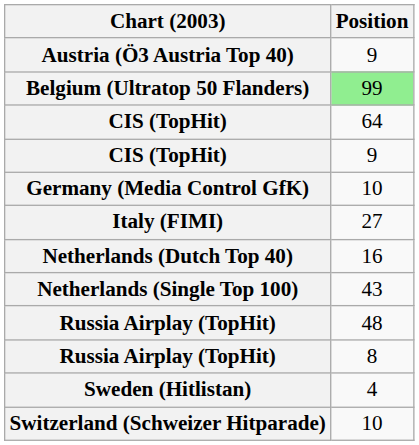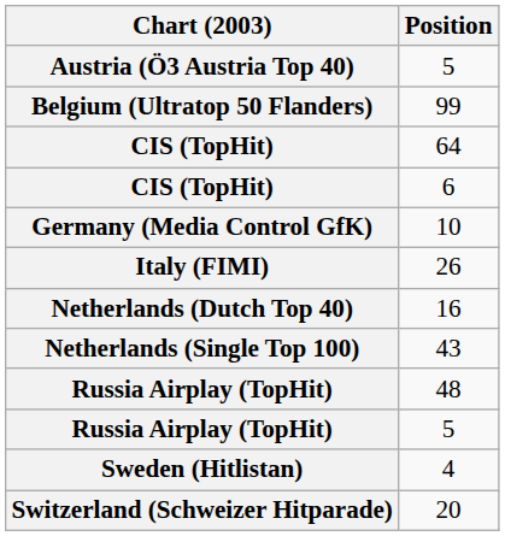row 2 | Position: 9 -> 5
row 3 | Position: lightgreen background -> no background
row 5 | Position: 9 -> 6
row 7 | Position: 27 -> 26
row 11 | Position: 8 -> 5
row 13 | Position: 10 -> 20
